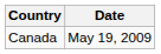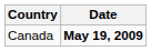Canada | Date: normal -> bold
